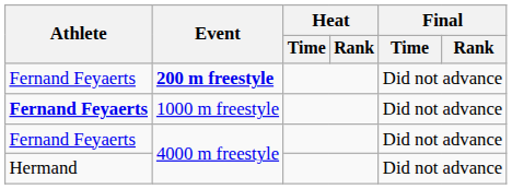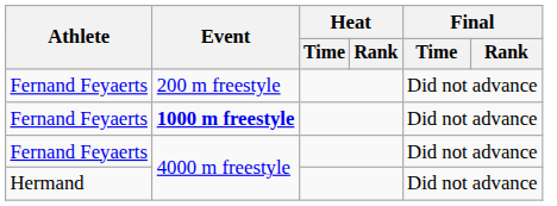200 m freestyle | Event: bold -> normal
1000 m freestyle | Athlete: bold -> normal
1000 m freestyle | Event: normal -> bold
